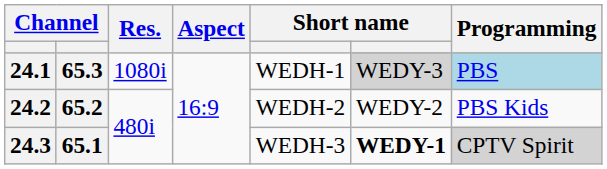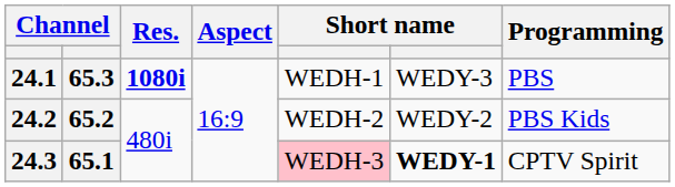24.1 | Res.: normal -> bold
24.1 | column 6: lightgrey background -> no background
24.1 | Programming: lightblue background -> no background
24.3 | column 5: no background -> pink background
24.3 | Programming: lightgrey background -> no background
